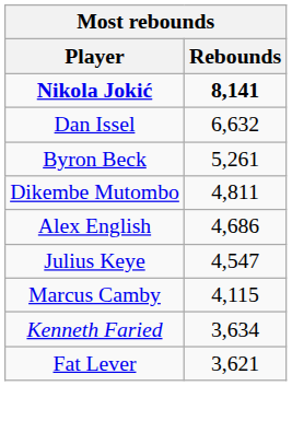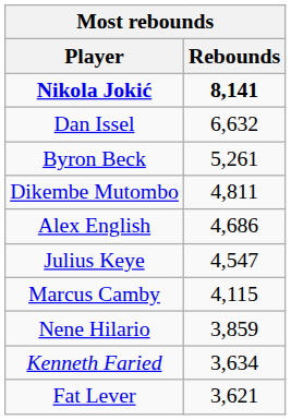+ row: Nene Hilario | 3,859
